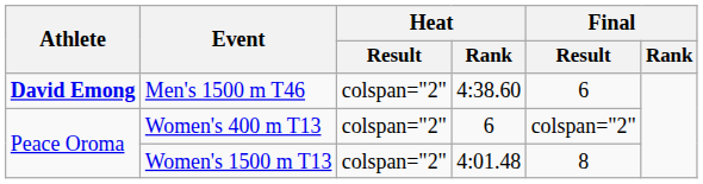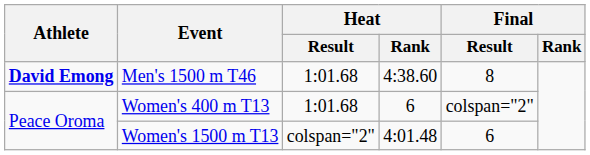Men's 1500 m T46 | Heat / Result: colspan="2" -> 1:01.68
Men's 1500 m T46 | Final / Result: 6 -> 8
Women's 400 m T13 | Heat / Result: colspan="2" -> 1:01.68
Women's 1500 m T13 | Final / Result: 8 -> 6
